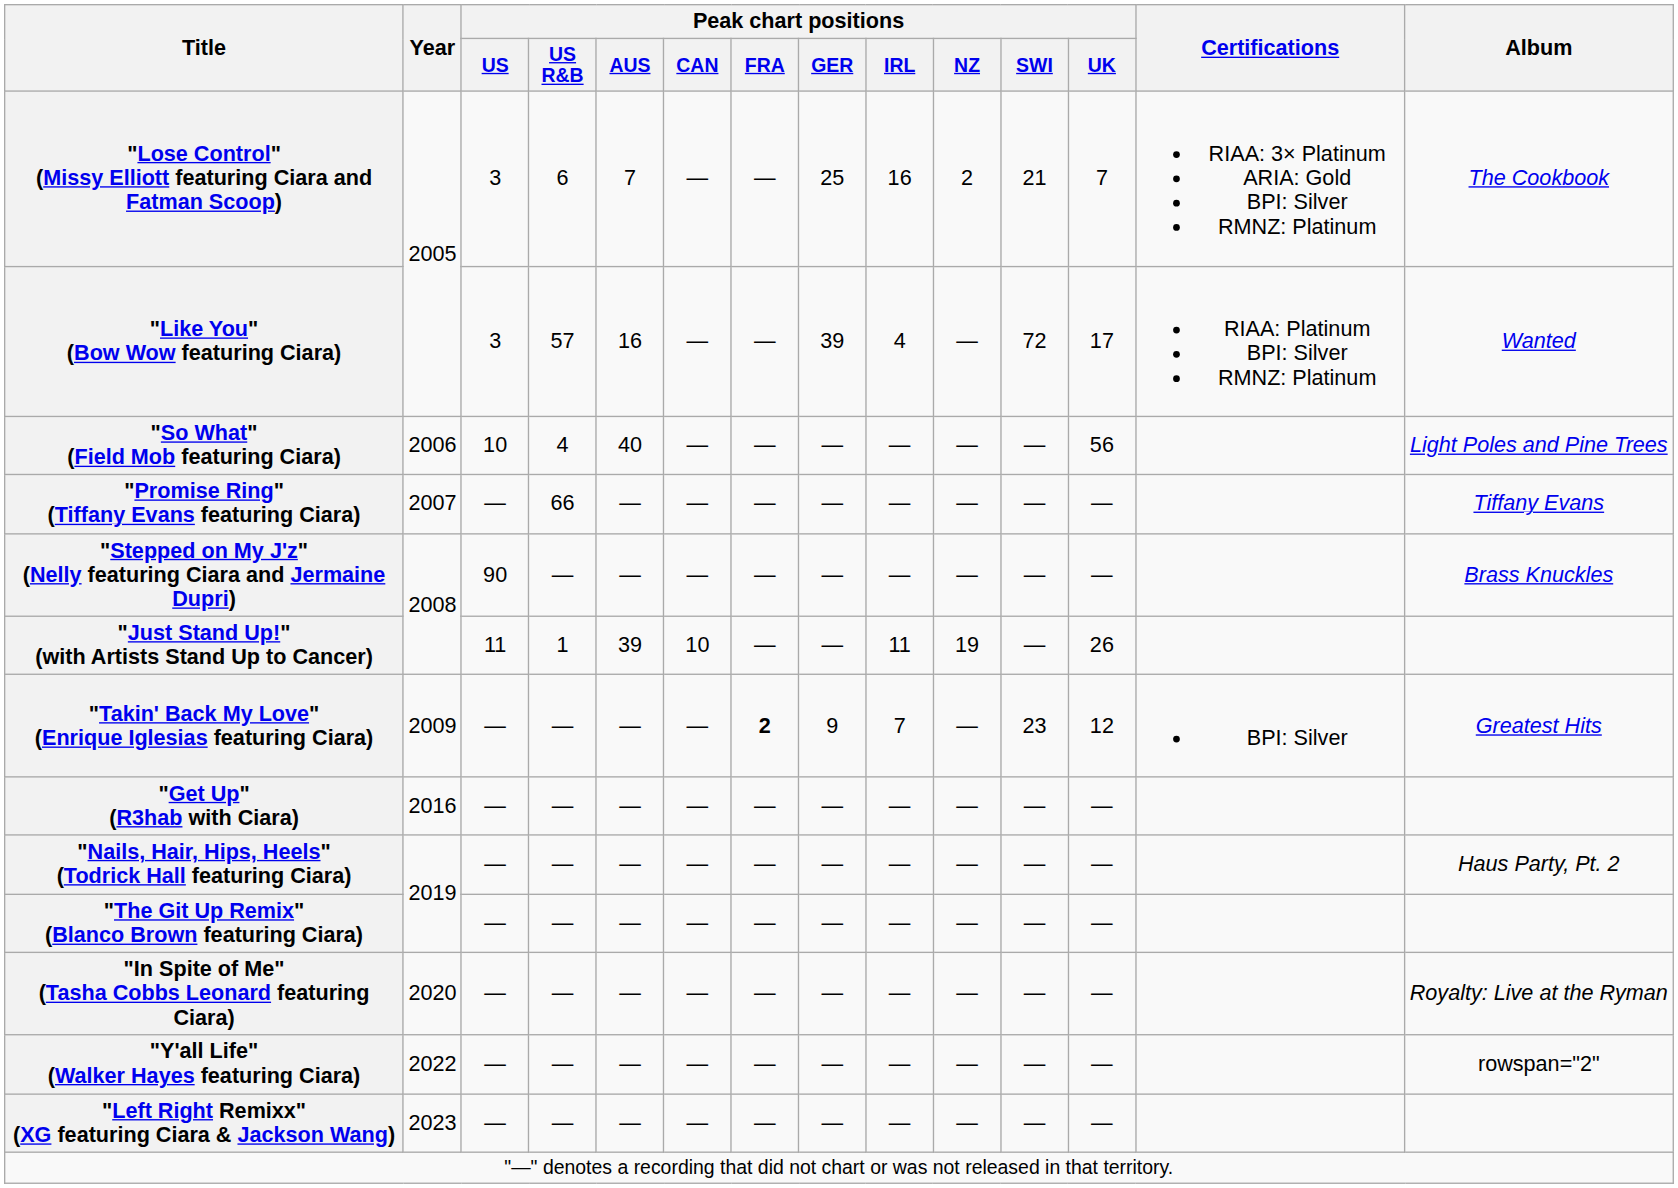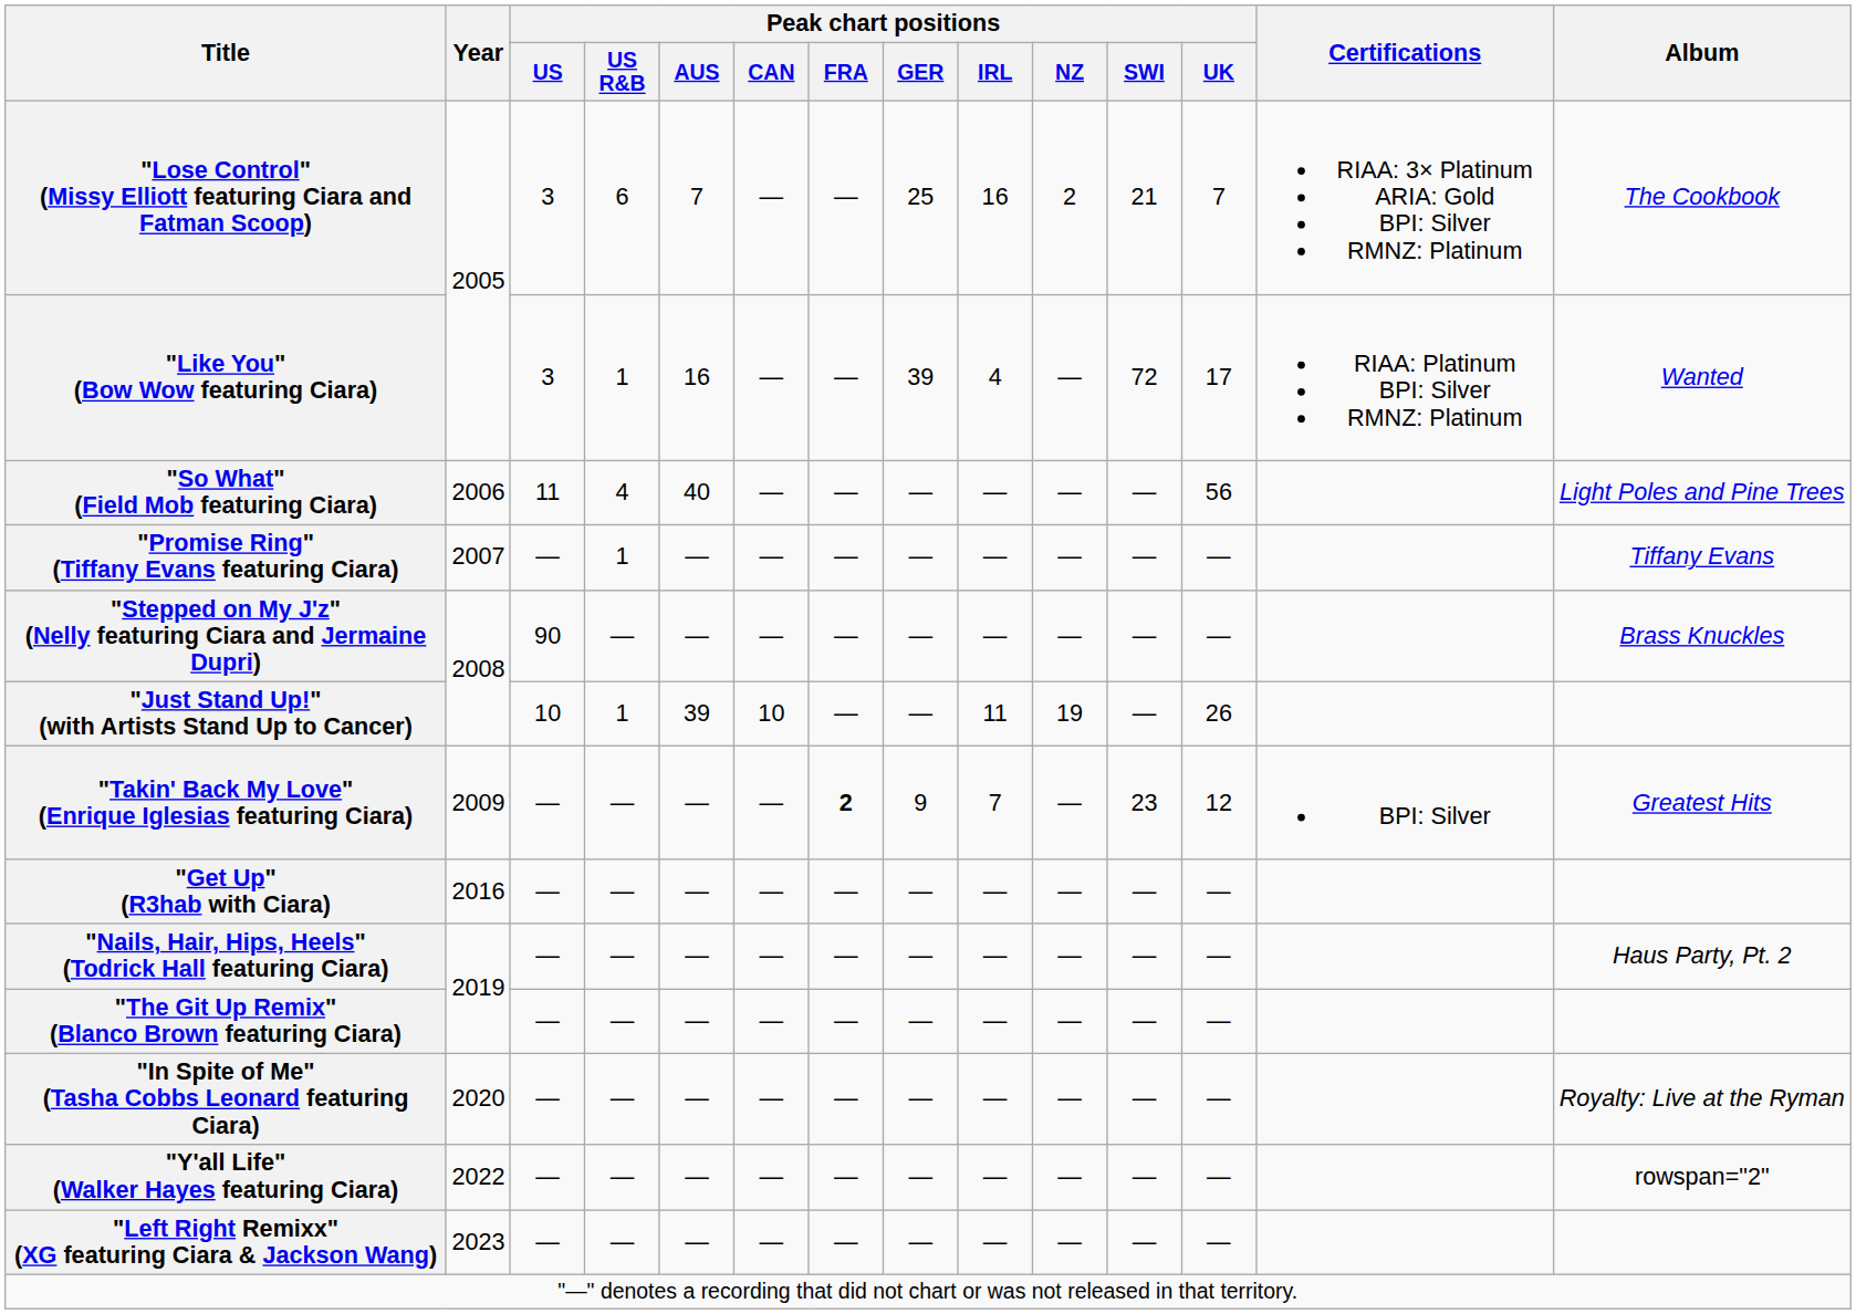"Like You" (Bow Wow featuring Ciara) | Peak chart positions / US R&B: 57 -> 1
"So What" (Field Mob featuring Ciara) | Peak chart positions / US: 10 -> 11
"Promise Ring" (Tiffany Evans featuring Ciara) | Peak chart positions / US R&B: 66 -> 1
"Just Stand Up!" (with Artists Stand Up to Cancer) | Peak chart positions / US: 11 -> 10
